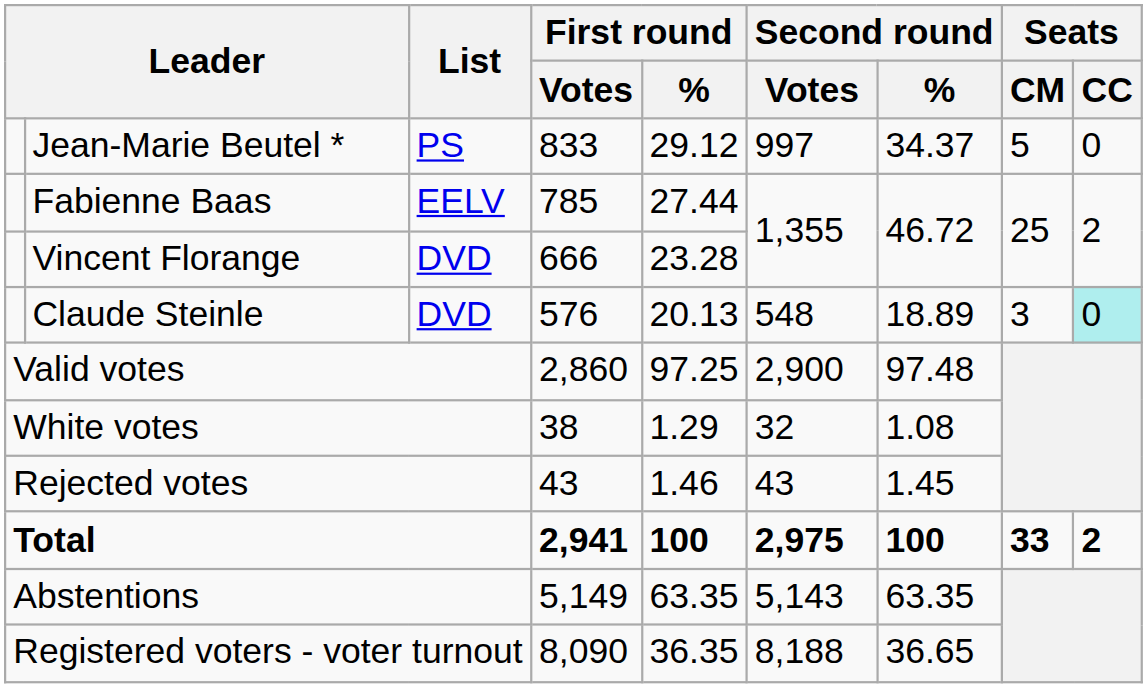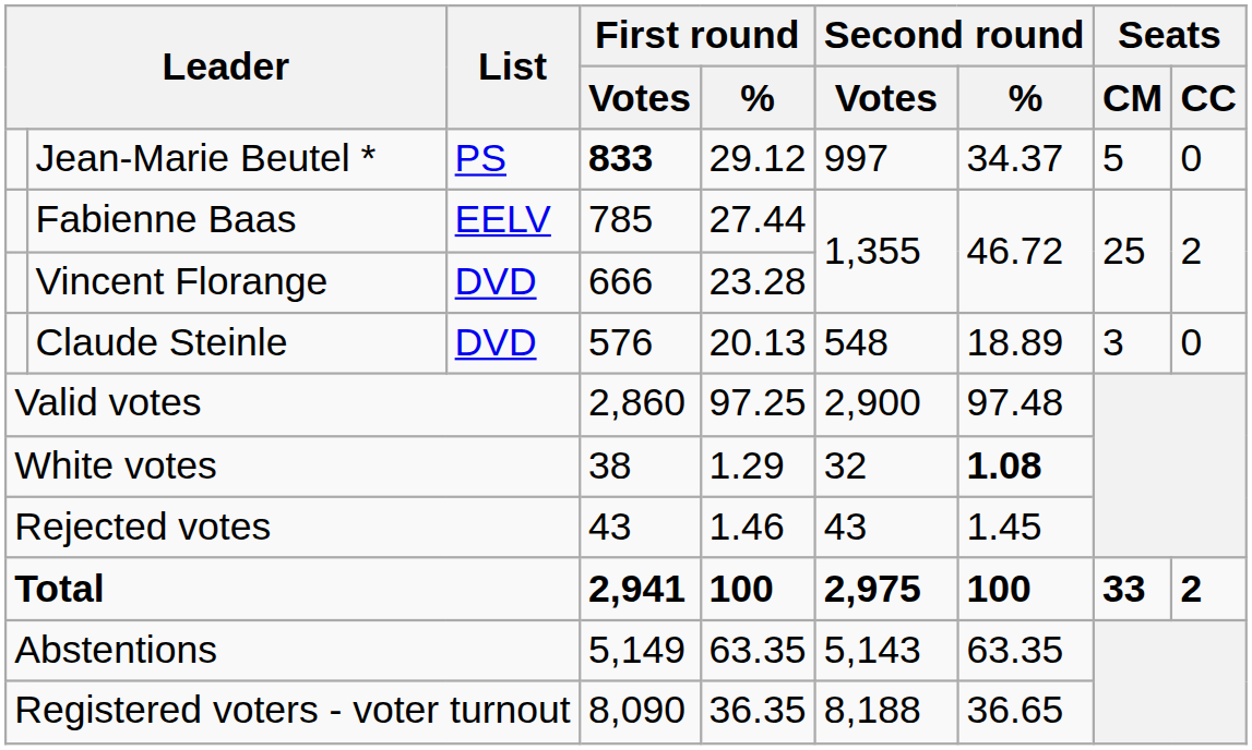Jean-Marie Beutel * | First round / Votes: normal -> bold
Claude Steinle | Seats / CC: paleturquoise background -> no background
White votes | Second round / %: normal -> bold
